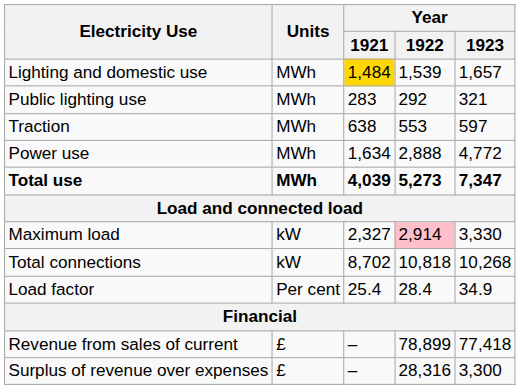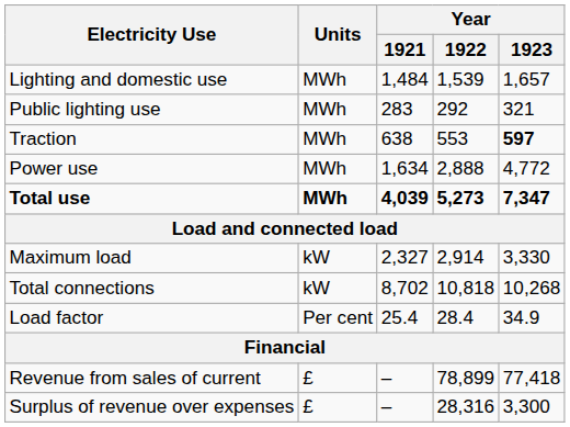Lighting and domestic use | Year / 1921: gold background -> no background
Traction | Year / 1923: normal -> bold
Maximum load | Year / 1922: pink background -> no background
